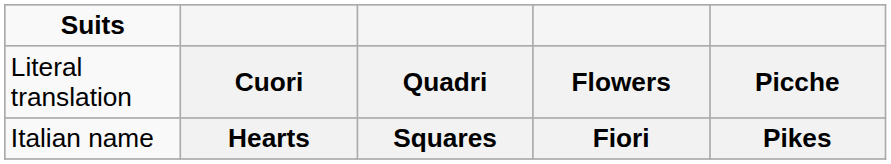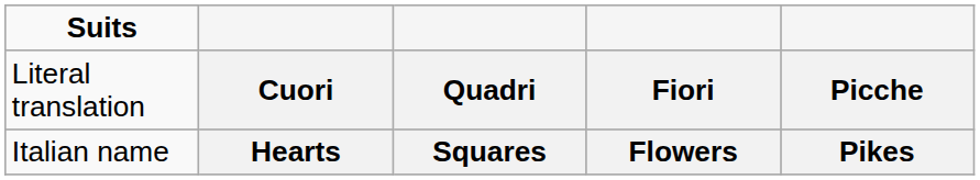Cuori | column 4: Flowers -> Fiori
Hearts | column 4: Fiori -> Flowers
